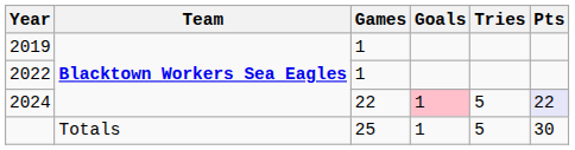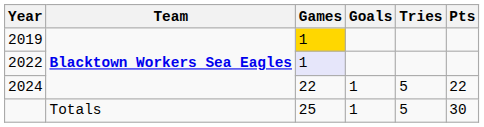2019 | Games: no background -> gold background
2022 | Games: no background -> lavender background
2024 | Goals: pink background -> no background
2024 | Pts: lavender background -> no background
